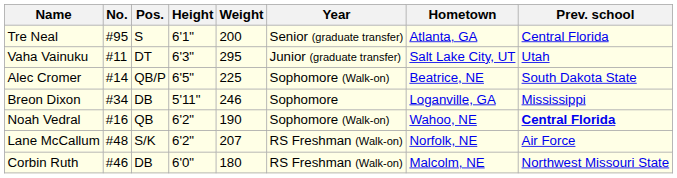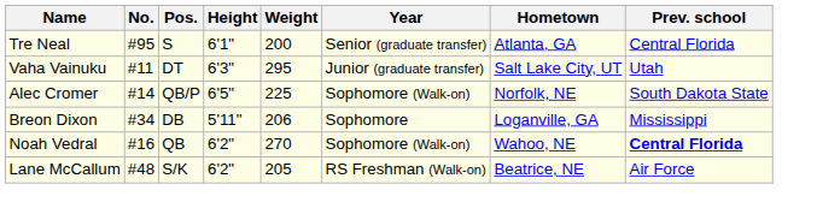Alec Cromer | Hometown: Beatrice, NE -> Norfolk, NE
Breon Dixon | Weight: 246 -> 206
Noah Vedral | Weight: 190 -> 270
Lane McCallum | Weight: 207 -> 205
Lane McCallum | Hometown: Norfolk, NE -> Beatrice, NE
- row: Corbin Ruth | #46 | DB | 6'0" | 180 | RS Freshman (Walk-on) | Malcolm, NE | Northwest Missouri State
